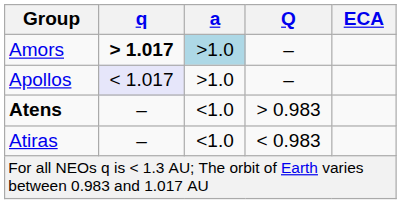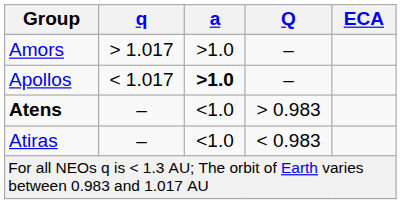Amors | q: bold -> normal
Amors | a: lightblue background -> no background
Apollos | q: lavender background -> no background
Apollos | a: normal -> bold
